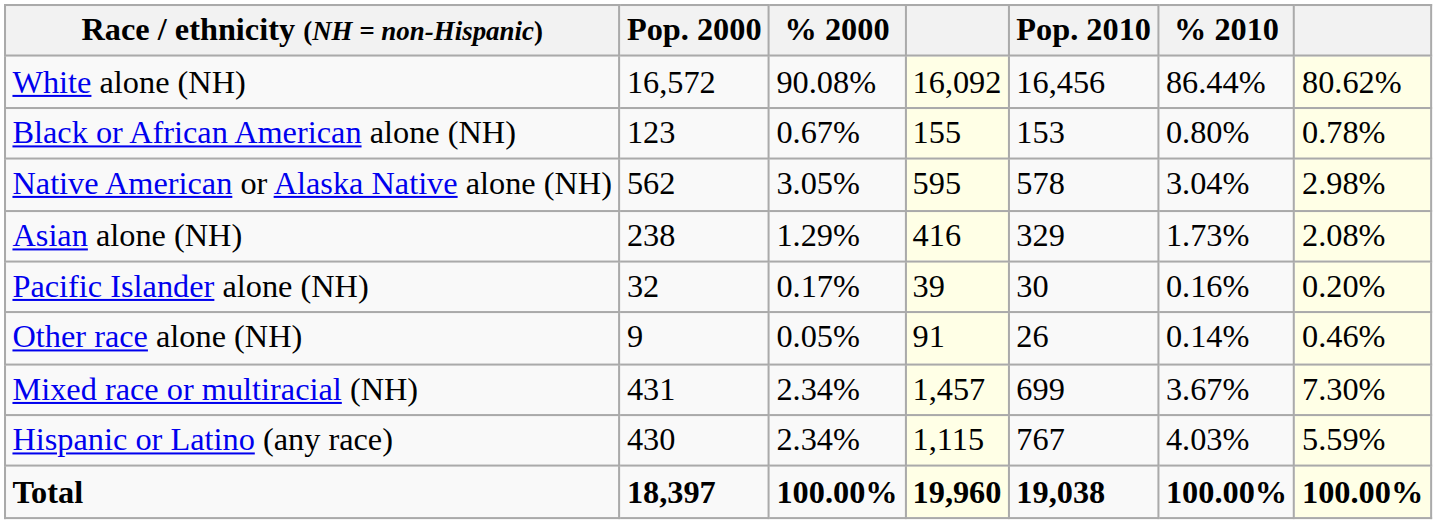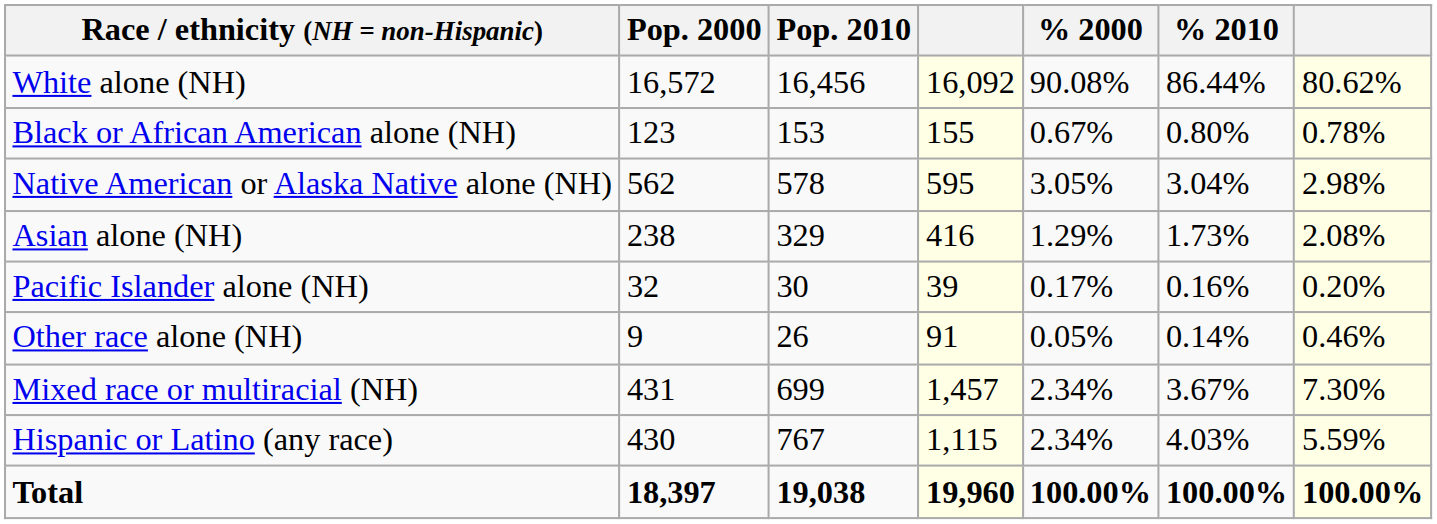columns swapped: Pop. 2010 <-> % 2000
